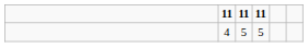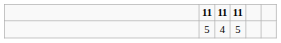row 2 | column 2: 4 -> 5
row 2 | column 3: 5 -> 4
